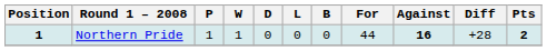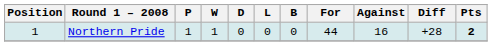Northern Pride | Position: bold -> normal
Northern Pride | Against: bold -> normal
